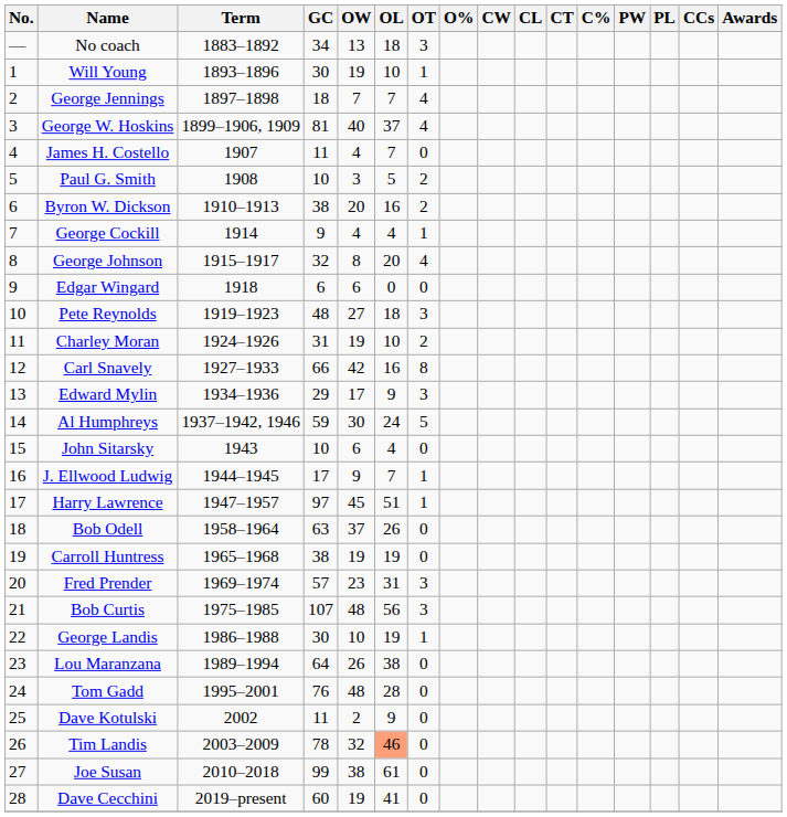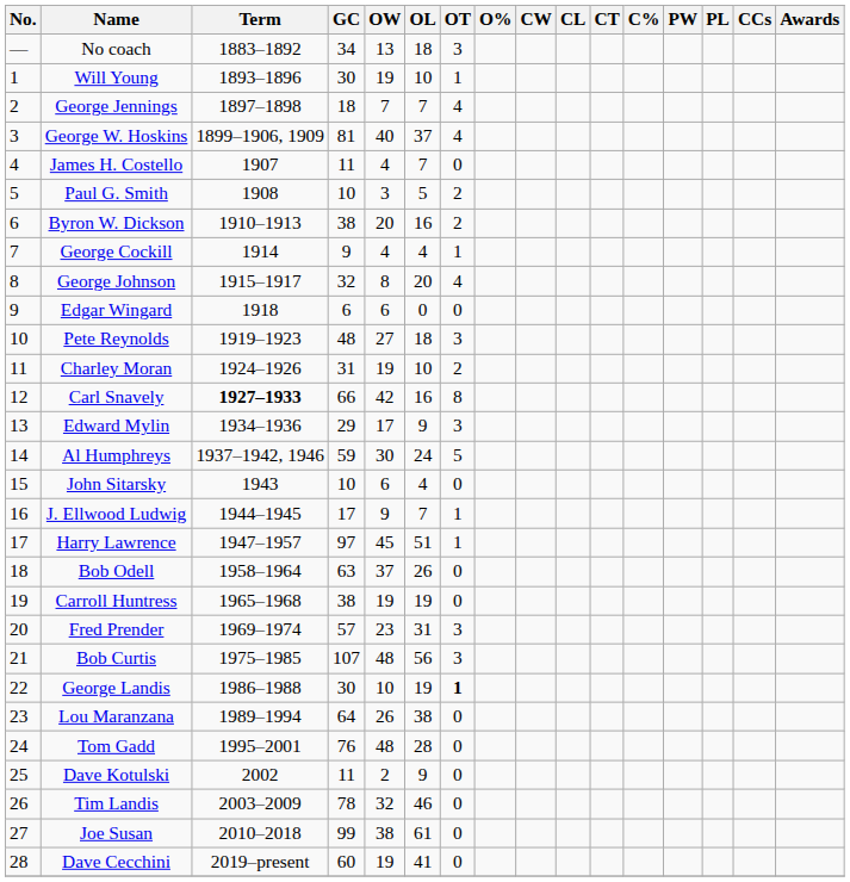Carl Snavely | Term: normal -> bold
George Landis | OT: normal -> bold
Tim Landis | OL: lightsalmon background -> no background
